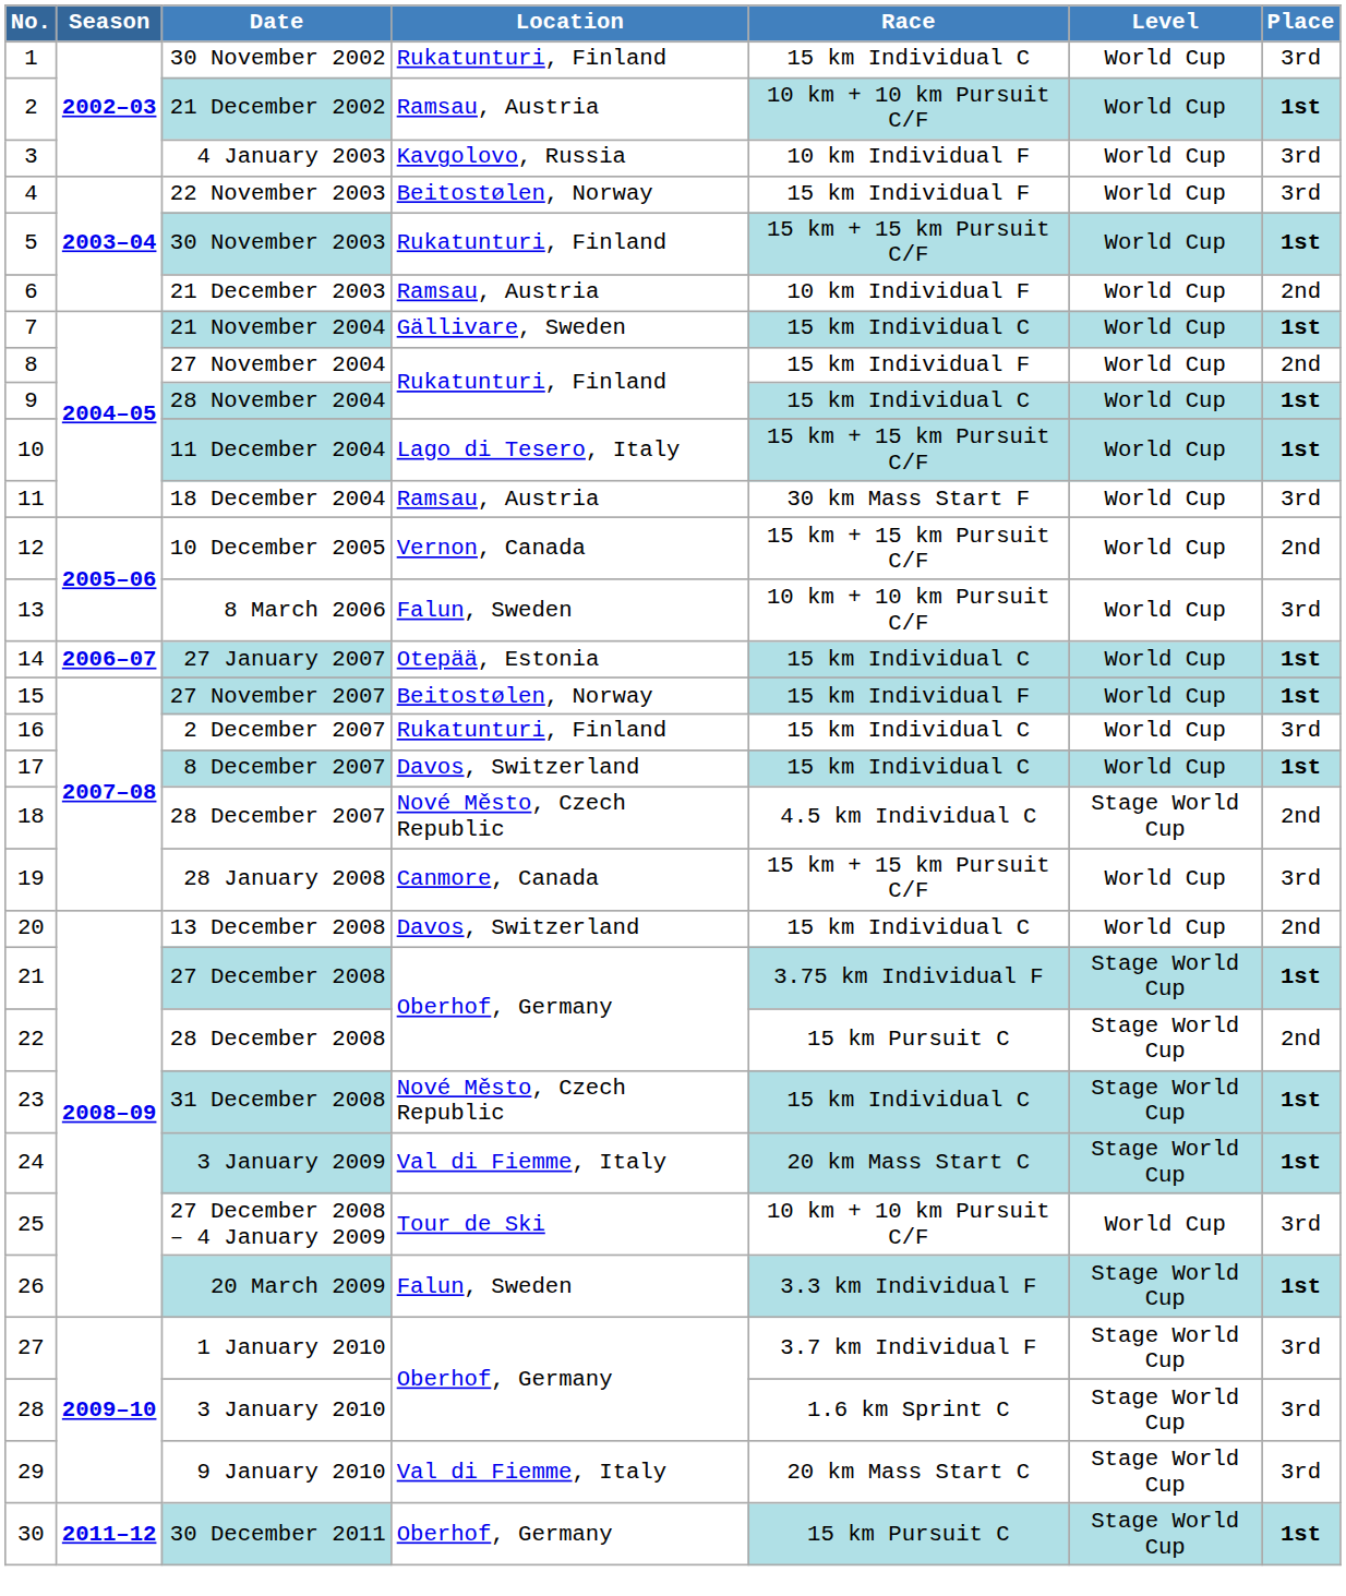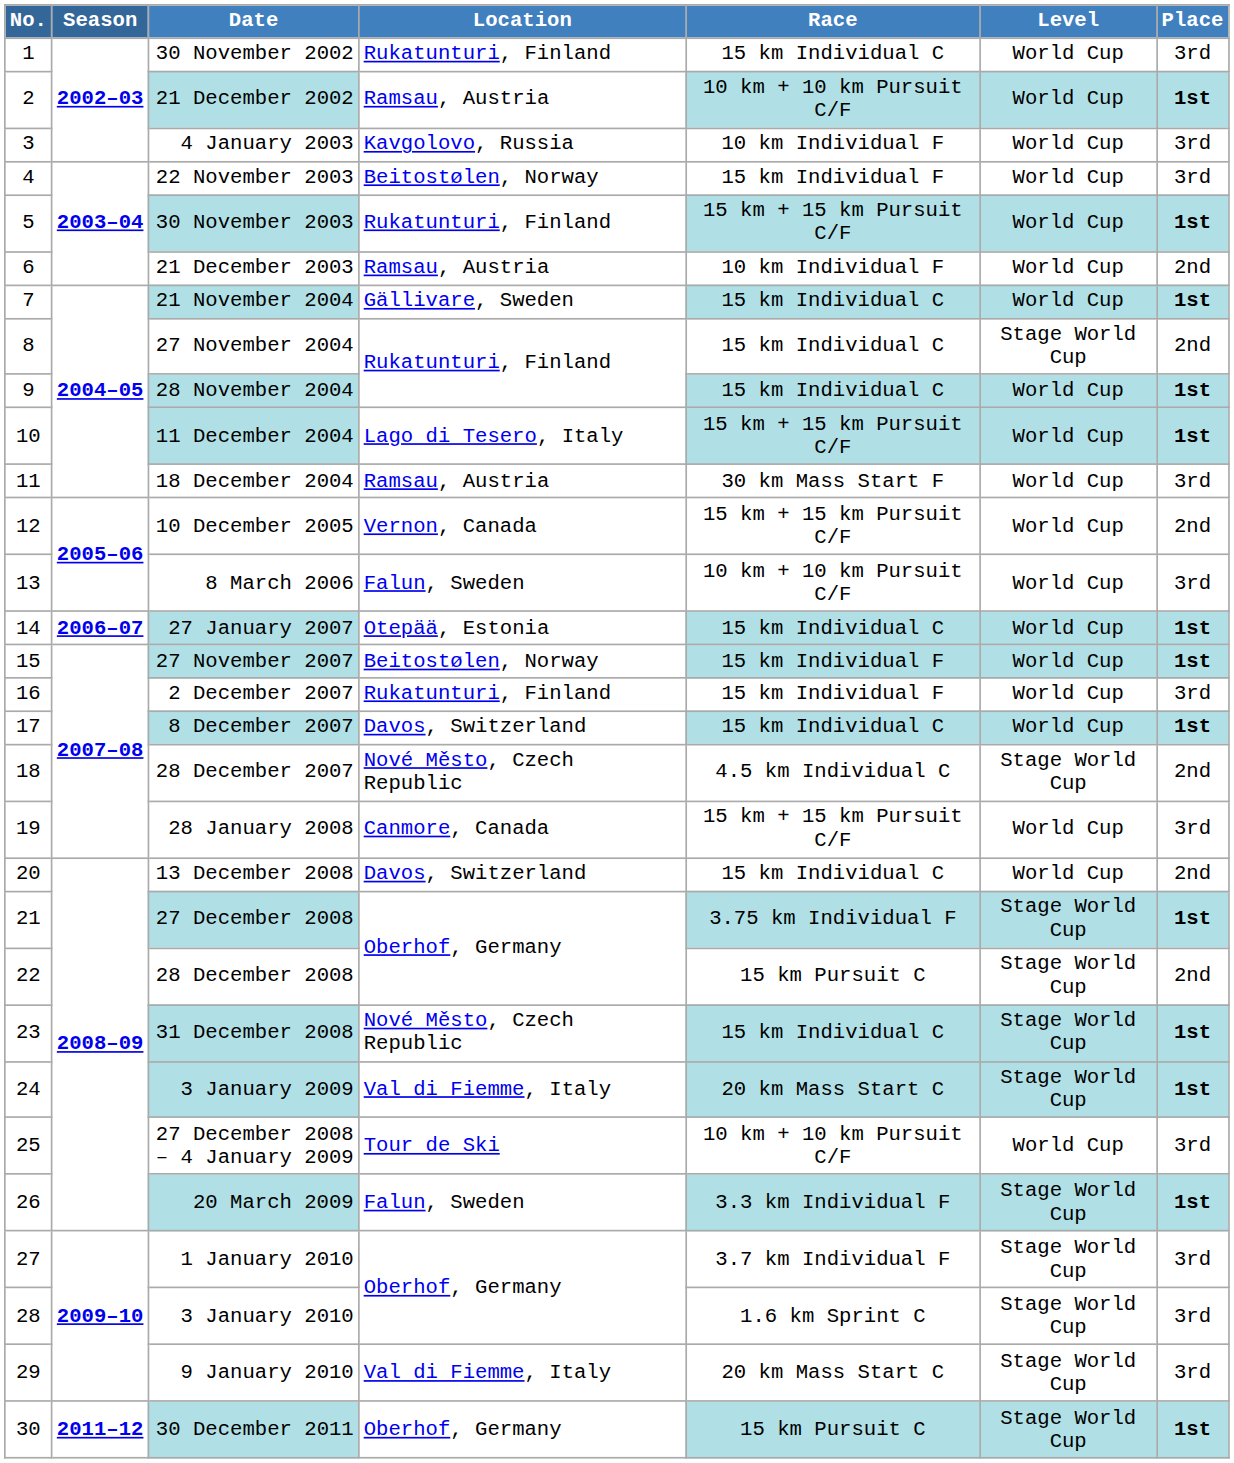27 November 2004 | Race: 15 km Individual F -> 15 km Individual C
27 November 2004 | Level: World Cup -> Stage World Cup
2 December 2007 | Race: 15 km Individual C -> 15 km Individual F
